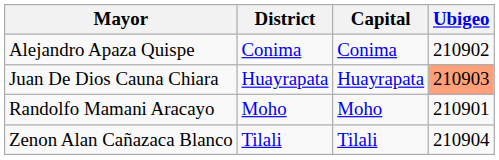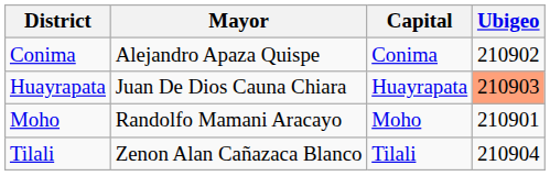columns swapped: District <-> Mayor
